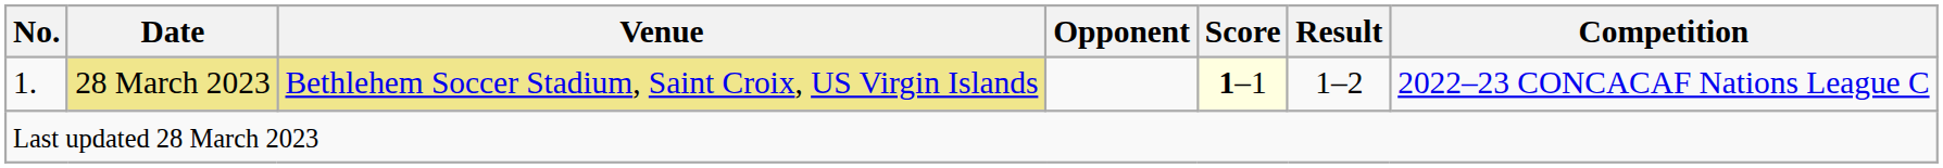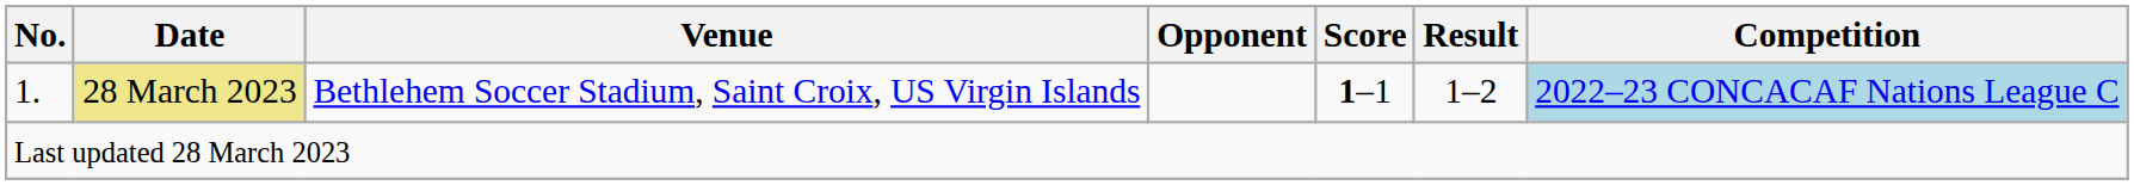1. | Venue: khaki background -> no background
1. | Score: lightyellow background -> no background
1. | Competition: no background -> lightblue background
